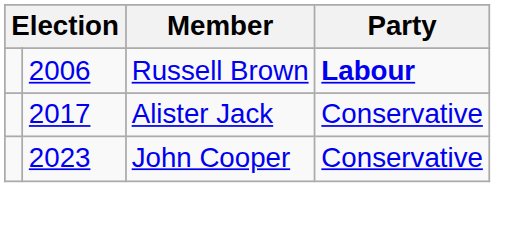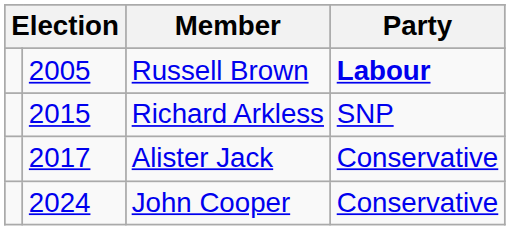Russell Brown | column 2: 2006 -> 2005
+ row: 2015 | Richard Arkless | SNP
John Cooper | column 2: 2023 -> 2024
